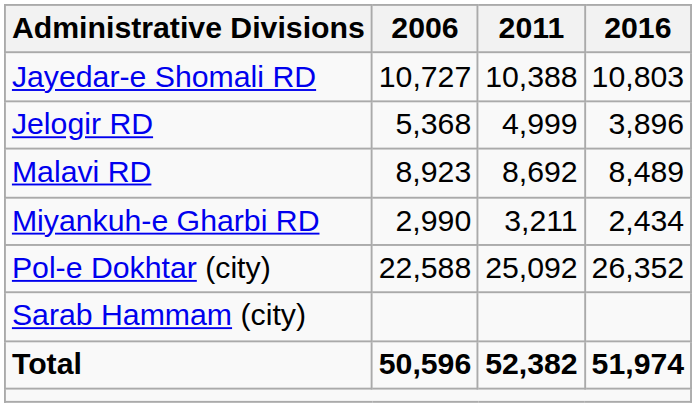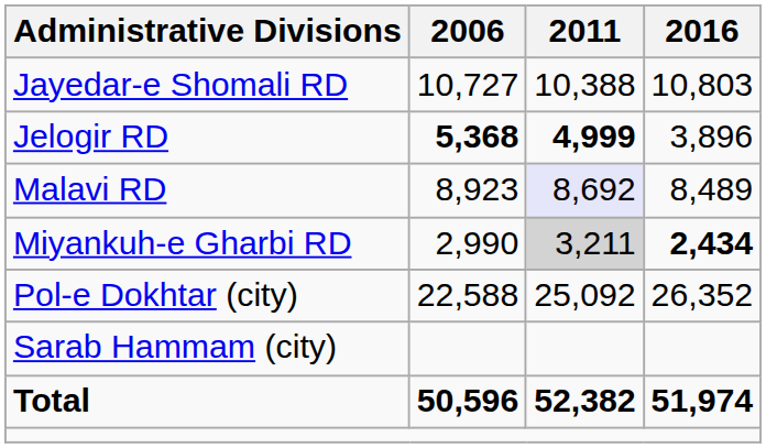Jelogir RD | 2006: normal -> bold
Jelogir RD | 2011: normal -> bold
Malavi RD | 2011: no background -> lavender background
Miyankuh-e Gharbi RD | 2011: no background -> lightgrey background
Miyankuh-e Gharbi RD | 2016: normal -> bold
